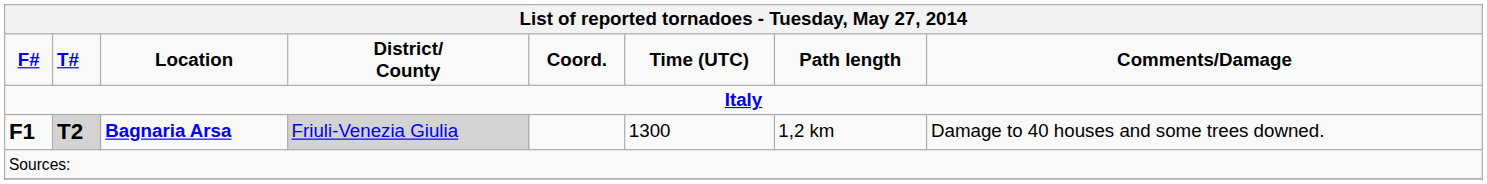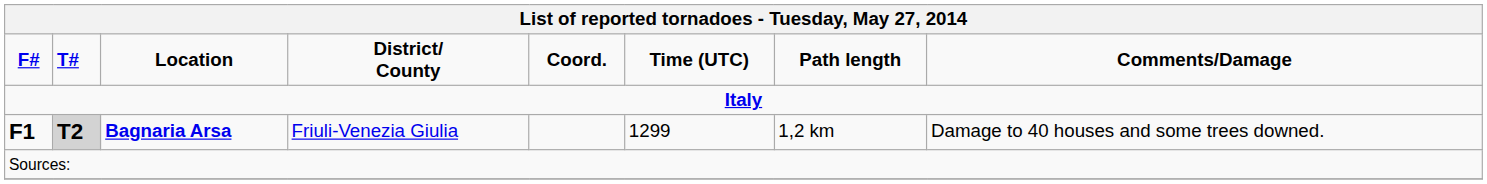F1 | District/ County: lightgrey background -> no background
F1 | Time (UTC): 1300 -> 1299
